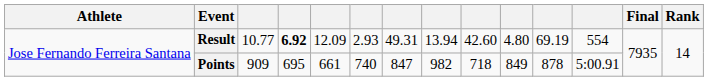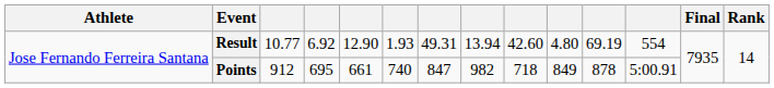Result | column 4: bold -> normal
Result | column 5: 12.09 -> 12.90
Result | column 6: 2.93 -> 1.93
Points | column 3: 909 -> 912
